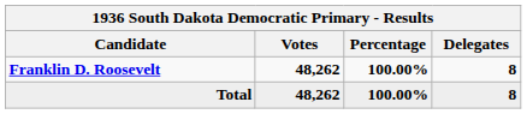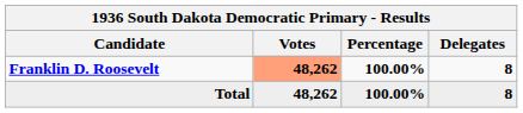Franklin D. Roosevelt | Votes: no background -> lightsalmon background
